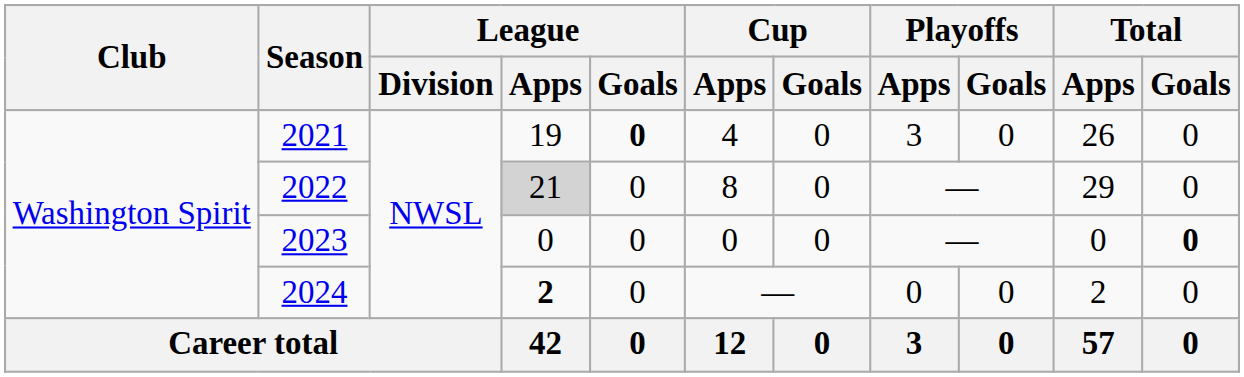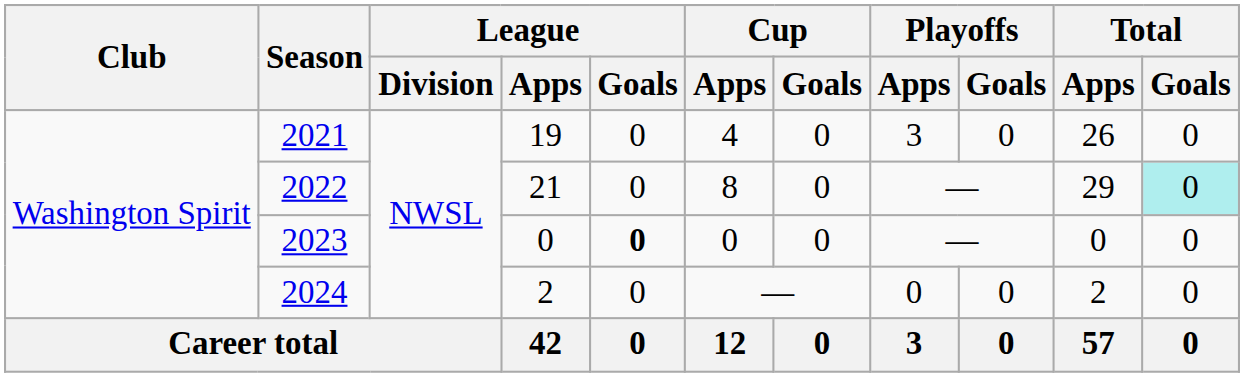2021 | League / Goals: bold -> normal
2022 | League / Apps: lightgrey background -> no background
2022 | Total / Goals: no background -> paleturquoise background
2023 | League / Goals: normal -> bold
2023 | Total / Goals: bold -> normal
2024 | League / Apps: bold -> normal
